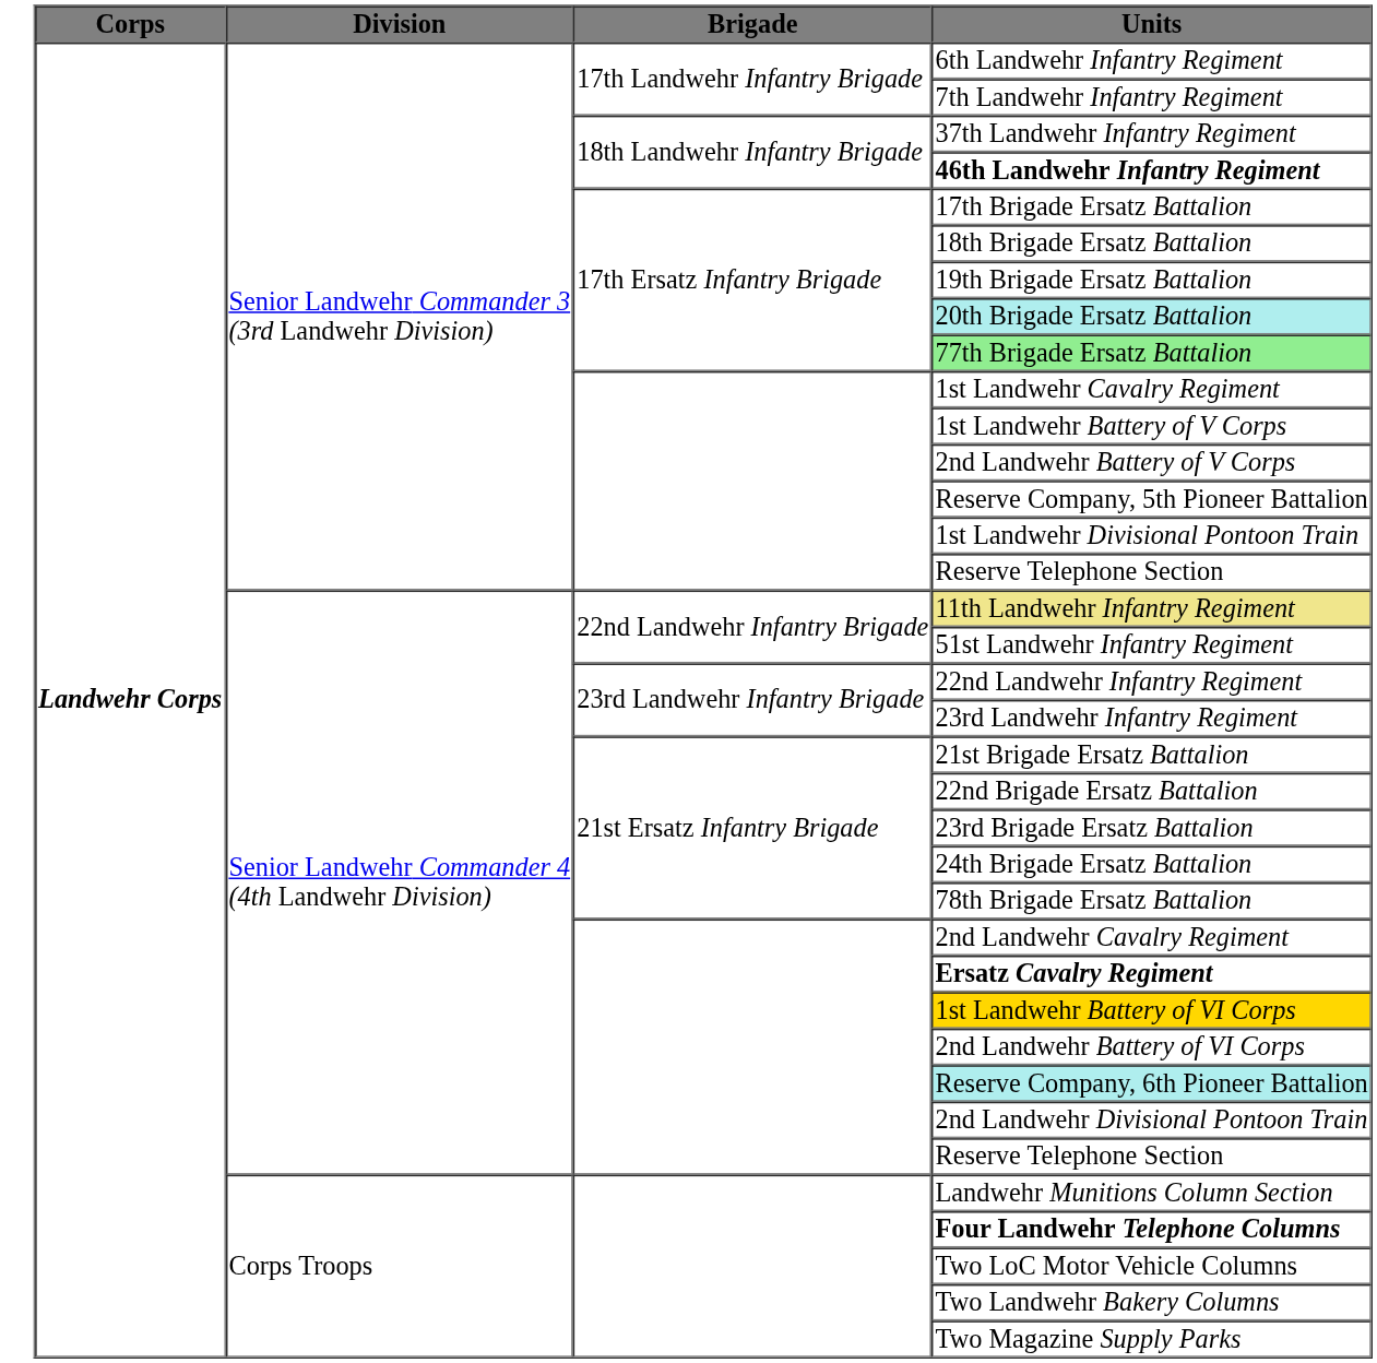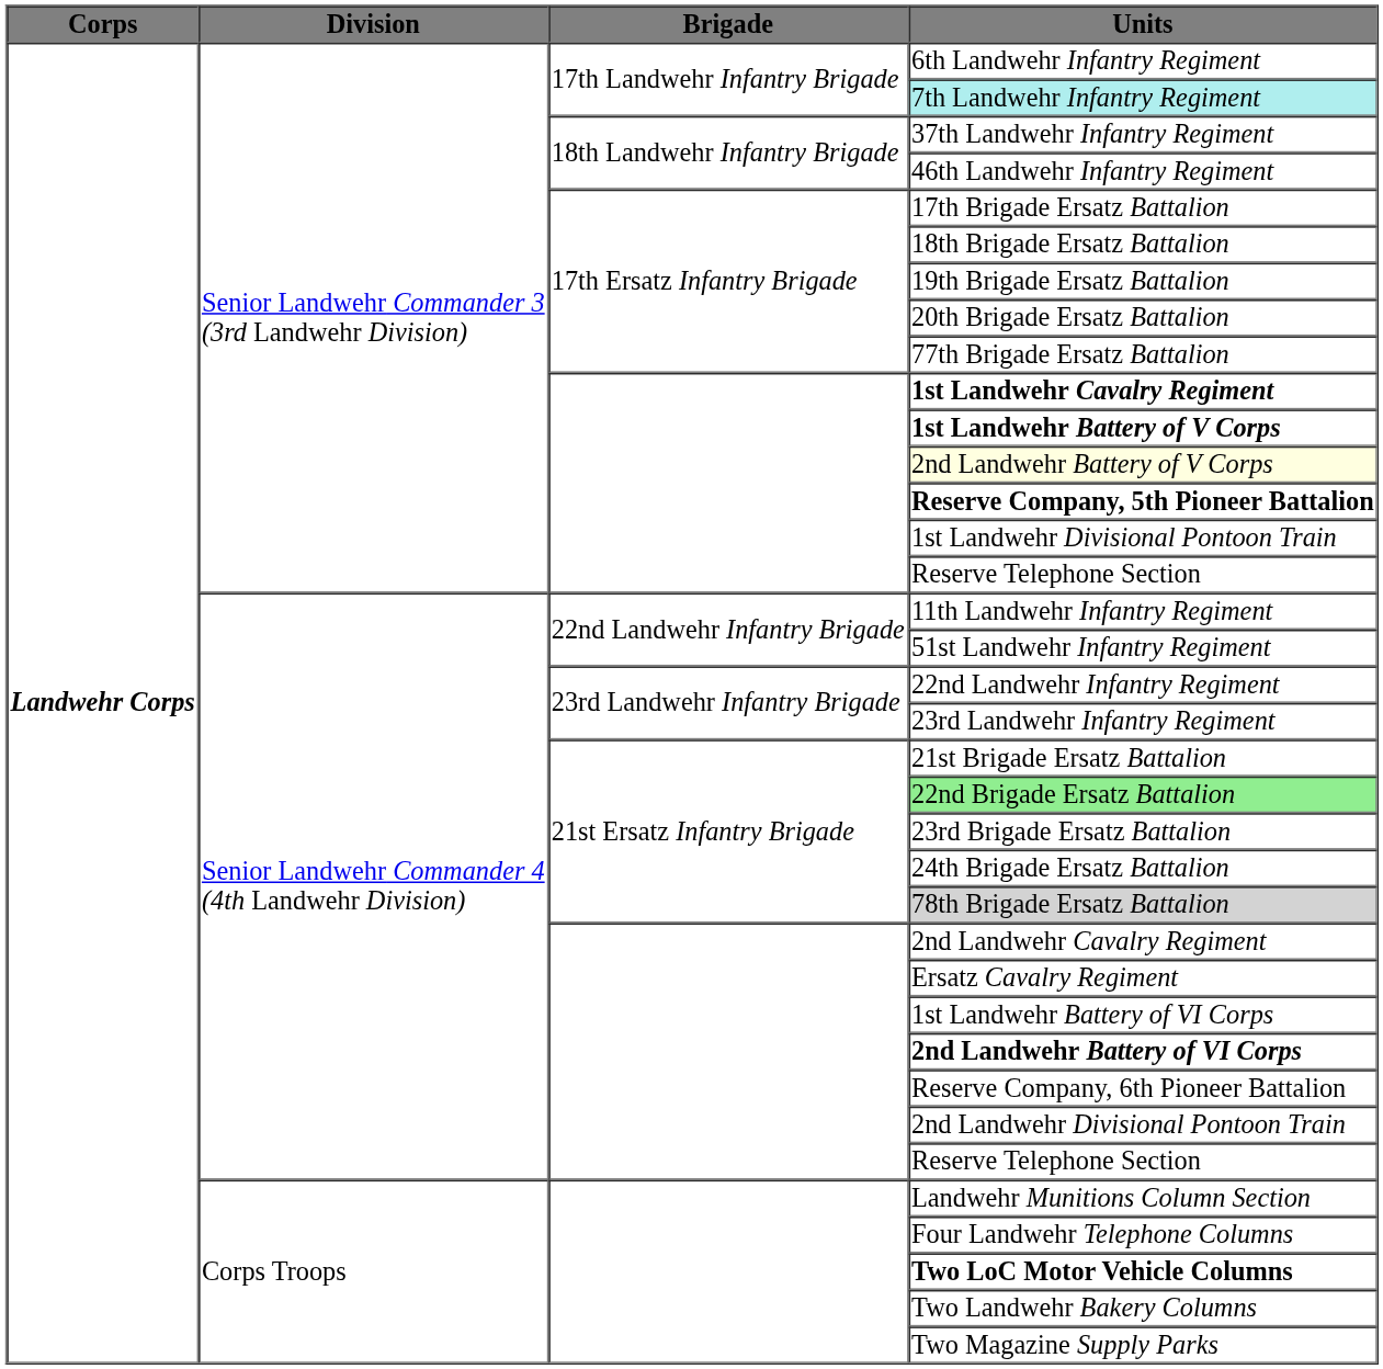7th Landwehr Infantry Regiment | Units: no background -> paleturquoise background
46th Landwehr Infantry Regiment | Units: bold -> normal
20th Brigade Ersatz Battalion | Units: paleturquoise background -> no background
77th Brigade Ersatz Battalion | Units: lightgreen background -> no background
1st Landwehr Cavalry Regiment | Units: normal -> bold
1st Landwehr Battery of V Corps | Units: normal -> bold
2nd Landwehr Battery of V Corps | Units: no background -> lightyellow background
Reserve Company, 5th Pioneer Battalion | Units: normal -> bold
11th Landwehr Infantry Regiment | Units: khaki background -> no background
22nd Brigade Ersatz Battalion | Units: no background -> lightgreen background
78th Brigade Ersatz Battalion | Units: no background -> lightgrey background
Ersatz Cavalry Regiment | Units: bold -> normal
1st Landwehr Battery of VI Corps | Units: gold background -> no background
2nd Landwehr Battery of VI Corps | Units: normal -> bold
Reserve Company, 6th Pioneer Battalion | Units: paleturquoise background -> no background
Four Landwehr Telephone Columns | Units: bold -> normal
Two LoC Motor Vehicle Columns | Units: normal -> bold
